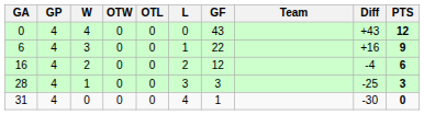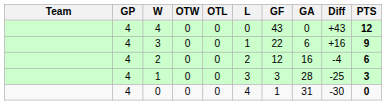columns swapped: Team <-> GA
